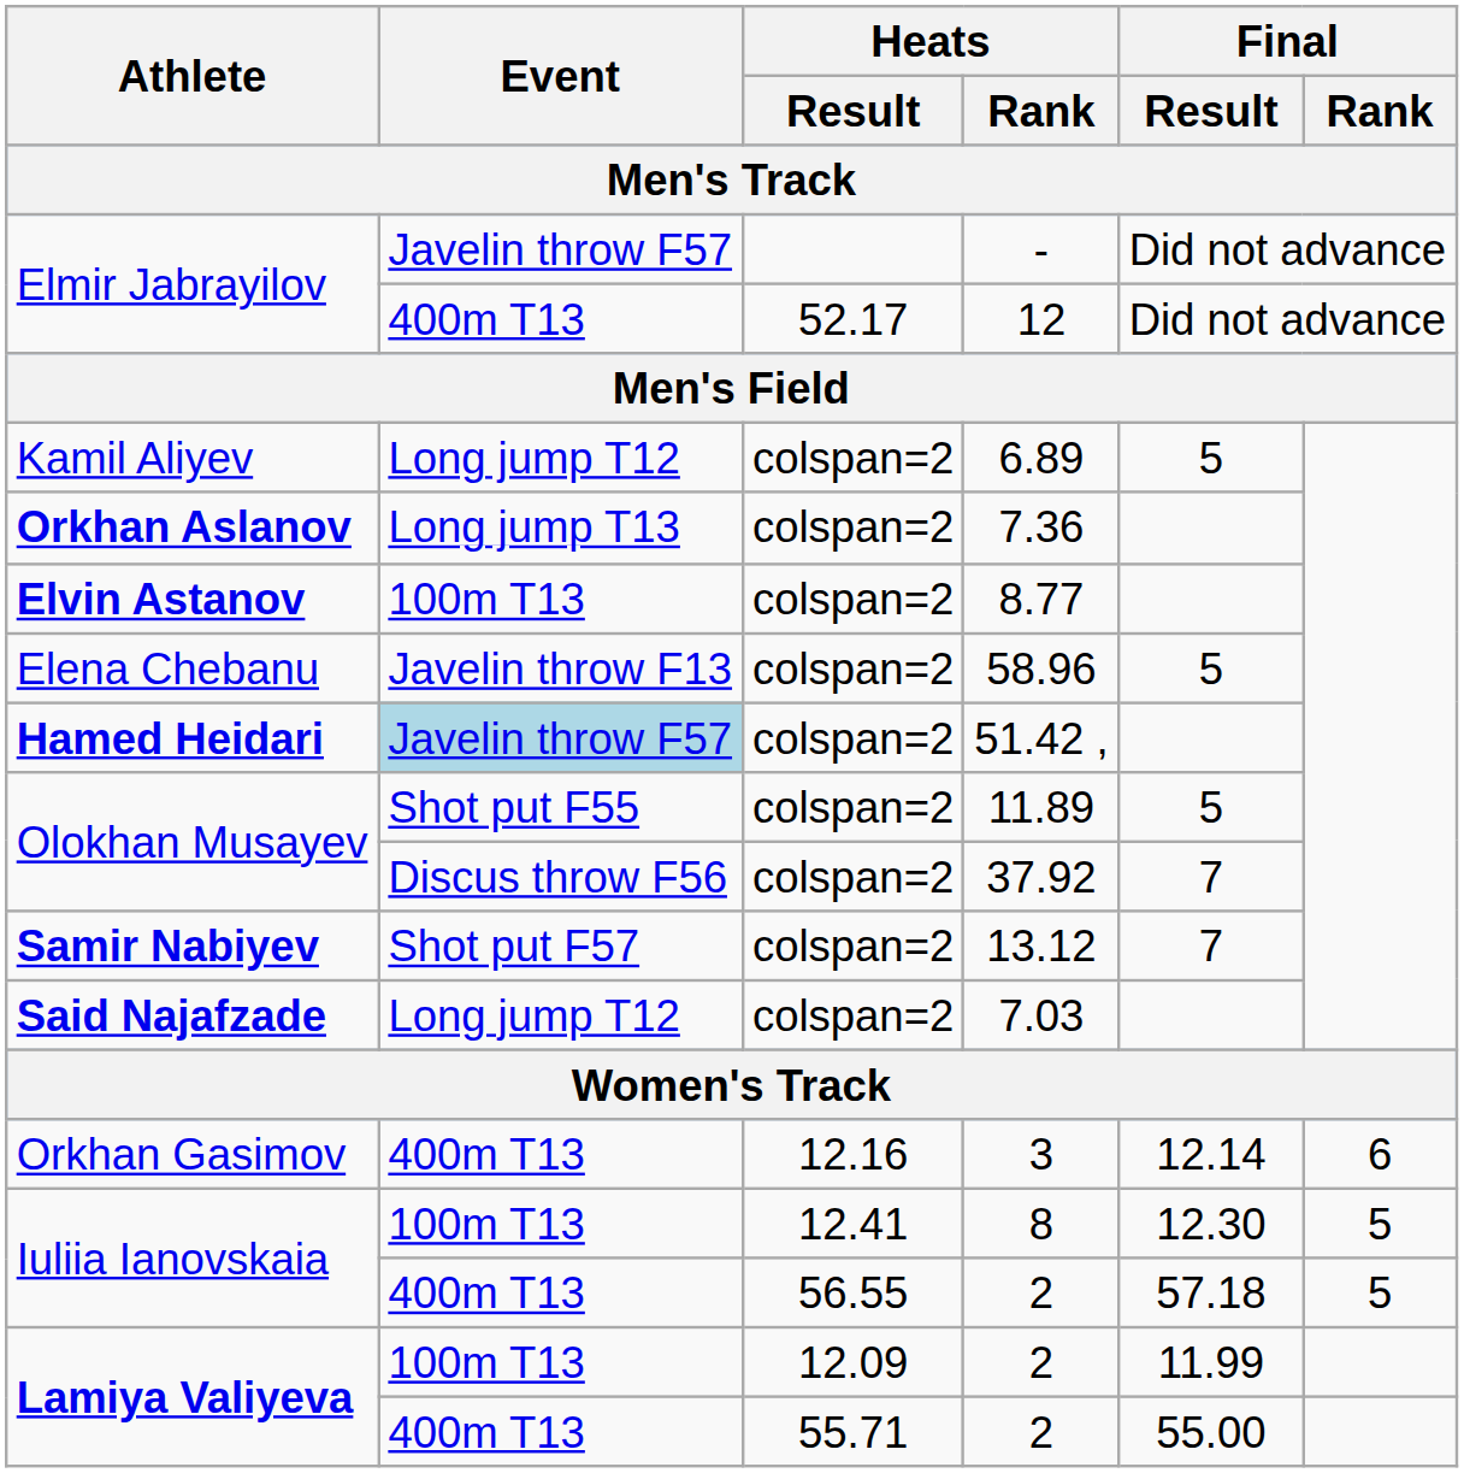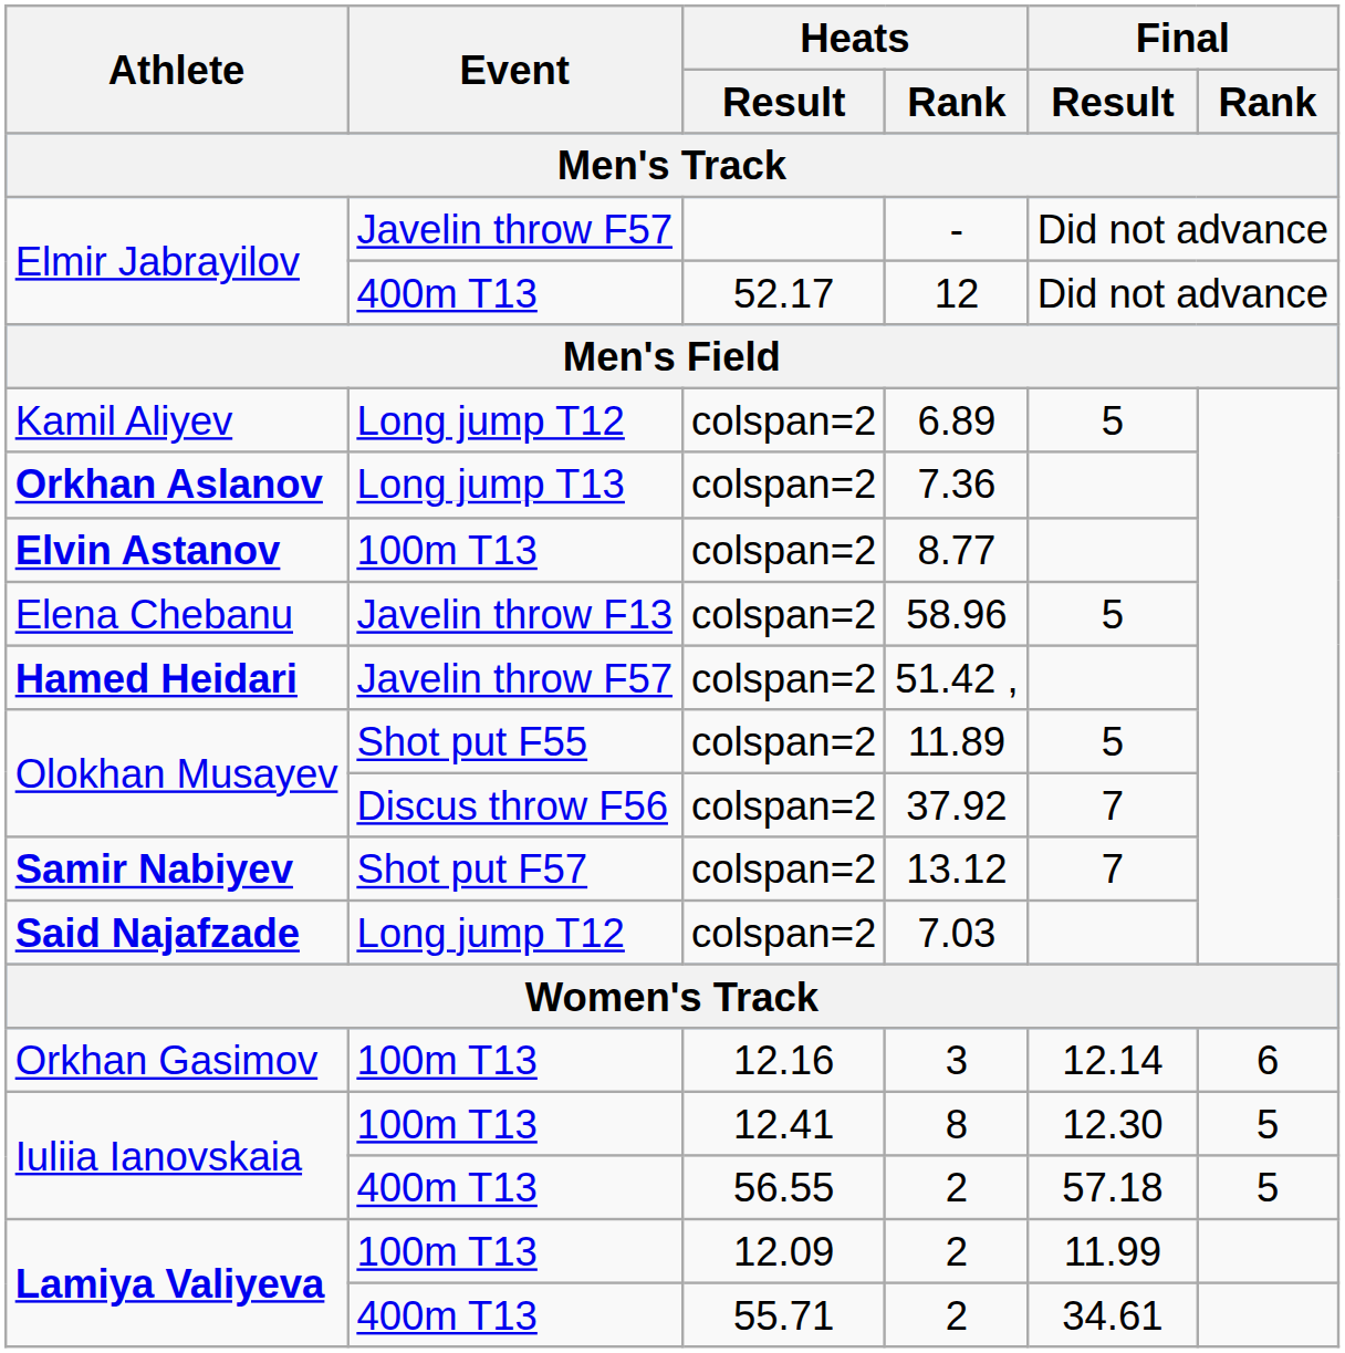51.42 , | Event: lightblue background -> no background
3 | Event: 400m T13 -> 100m T13
55.71 / 2 | Final / Result: 55.00 -> 34.61
